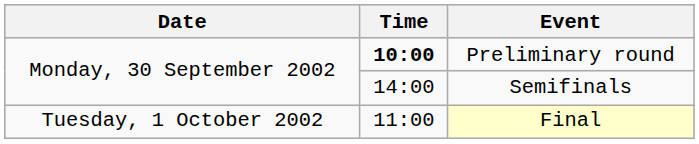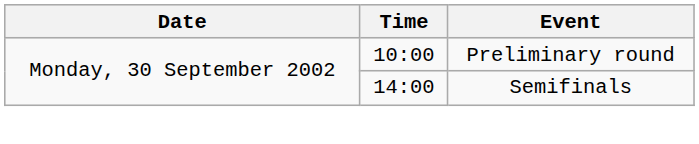Preliminary round | Time: bold -> normal
- row: Tuesday, 1 October 2002 | 11:00 | Final
